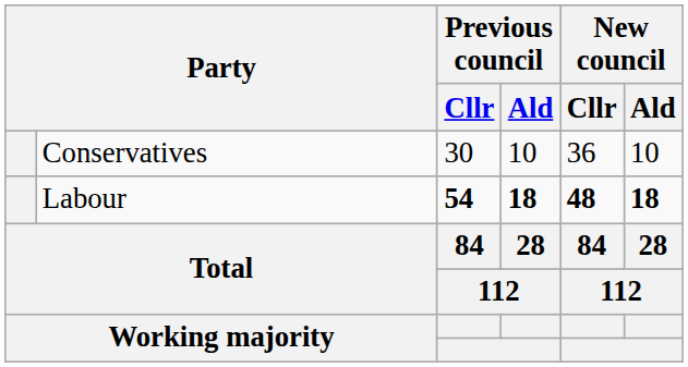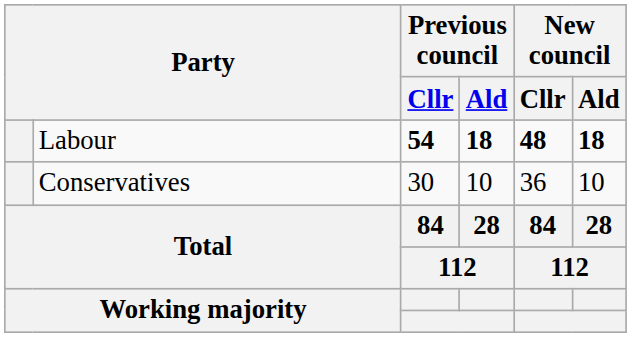rows swapped: Labour <-> Conservatives
